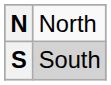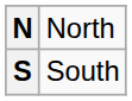S | column 2: lightgrey background -> no background
